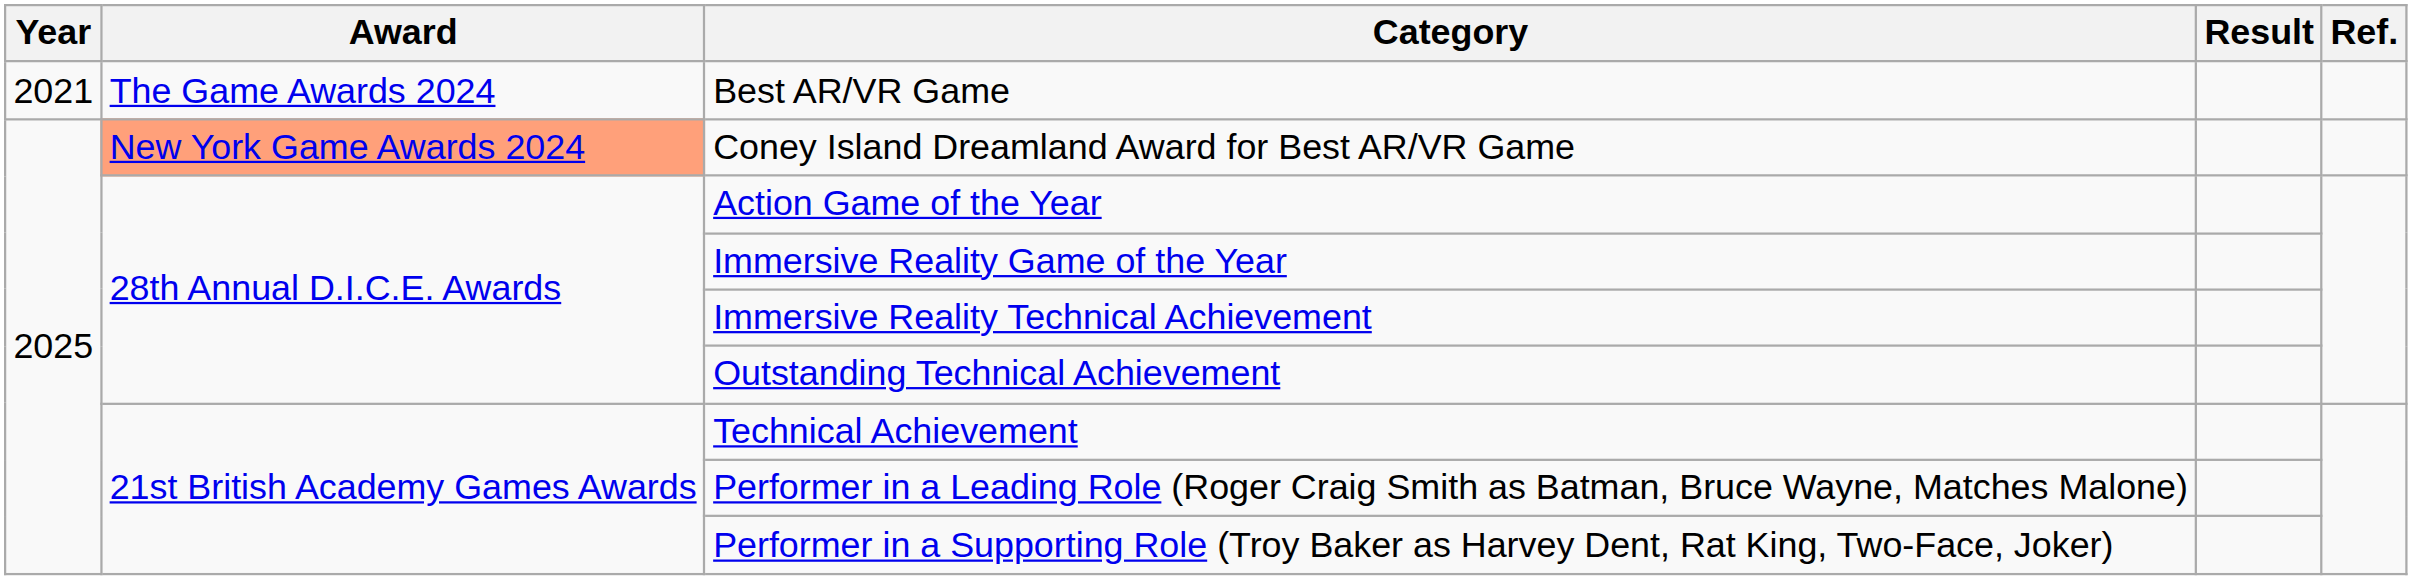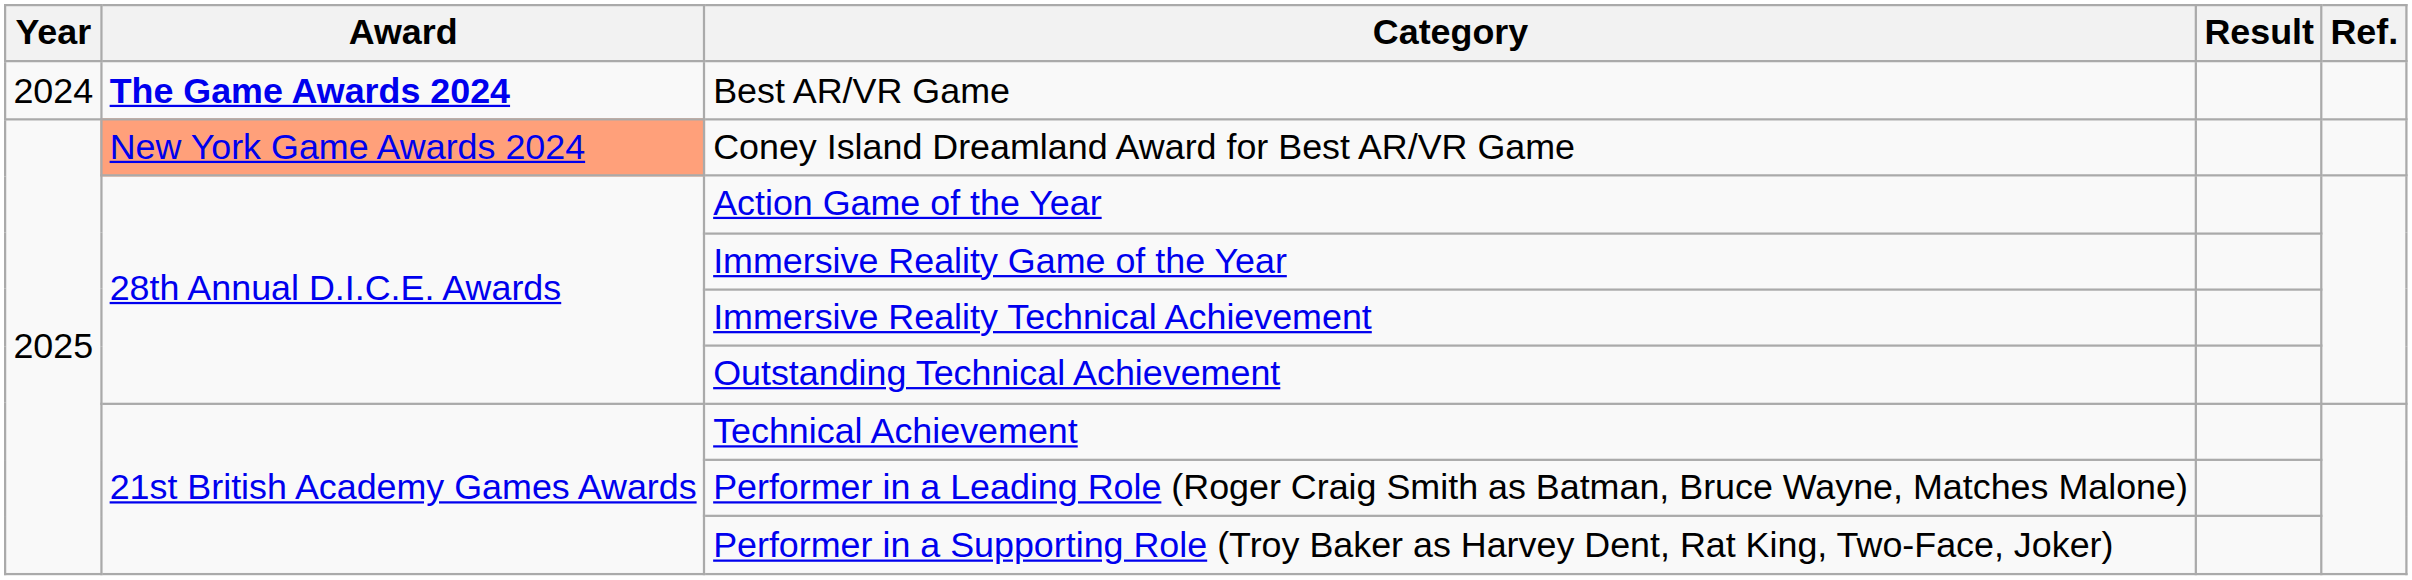Best AR/VR Game | Year: 2021 -> 2024
Best AR/VR Game | Award: normal -> bold
